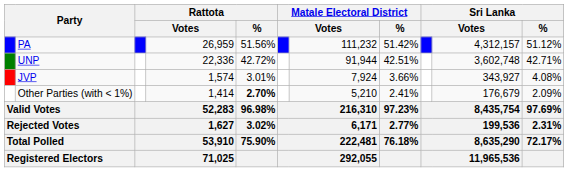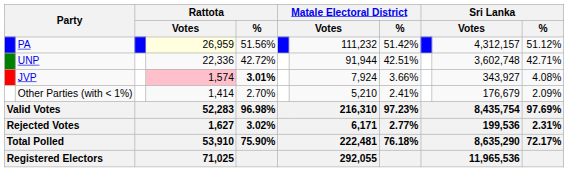PA | column 4: no background -> lightyellow background
JVP | column 4: no background -> pink background
JVP | Rattota / %: normal -> bold
Other Parties (with < 1%) | Rattota / %: bold -> normal
